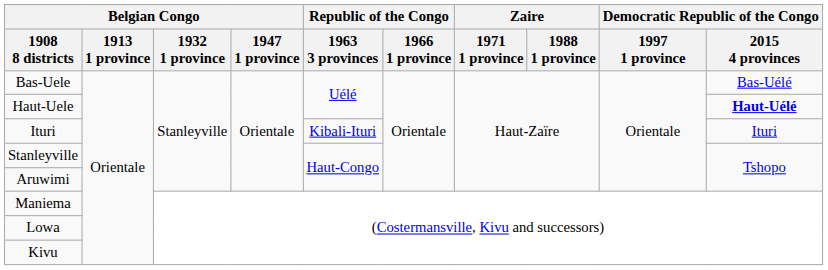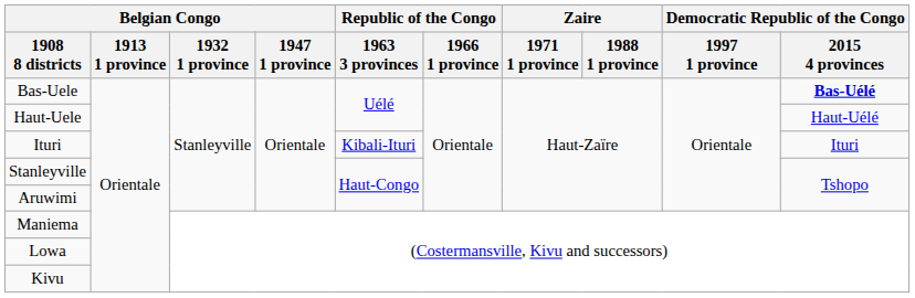Bas-Uele | Democratic Republic of the Congo / 2015 4 provinces: normal -> bold
Haut-Uele | Democratic Republic of the Congo / 2015 4 provinces: bold -> normal
